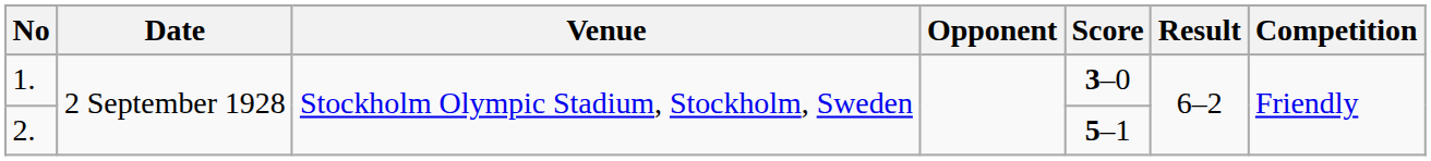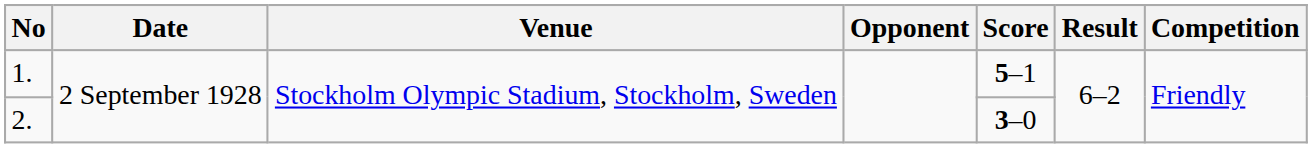1. | Score: 3–0 -> 5–1
2. | Score: 5–1 -> 3–0
